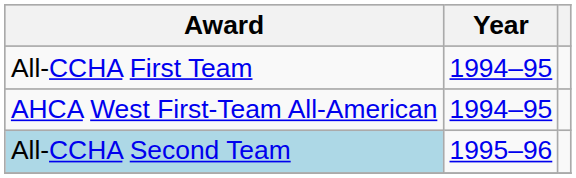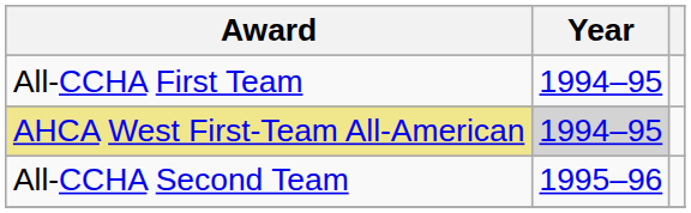row 3 | Award: no background -> khaki background
row 3 | Year: no background -> lightgrey background
row 4 | Award: lightblue background -> no background
